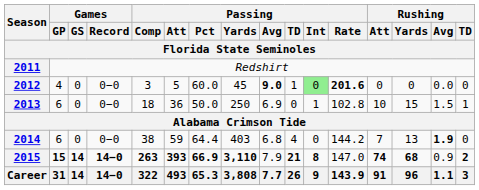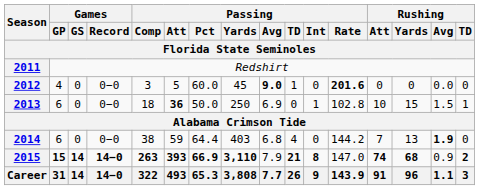2012 | Passing / Int / Florida State Seminoles: lightgreen background -> no background
2013 | Passing / Att / Florida State Seminoles: normal -> bold
